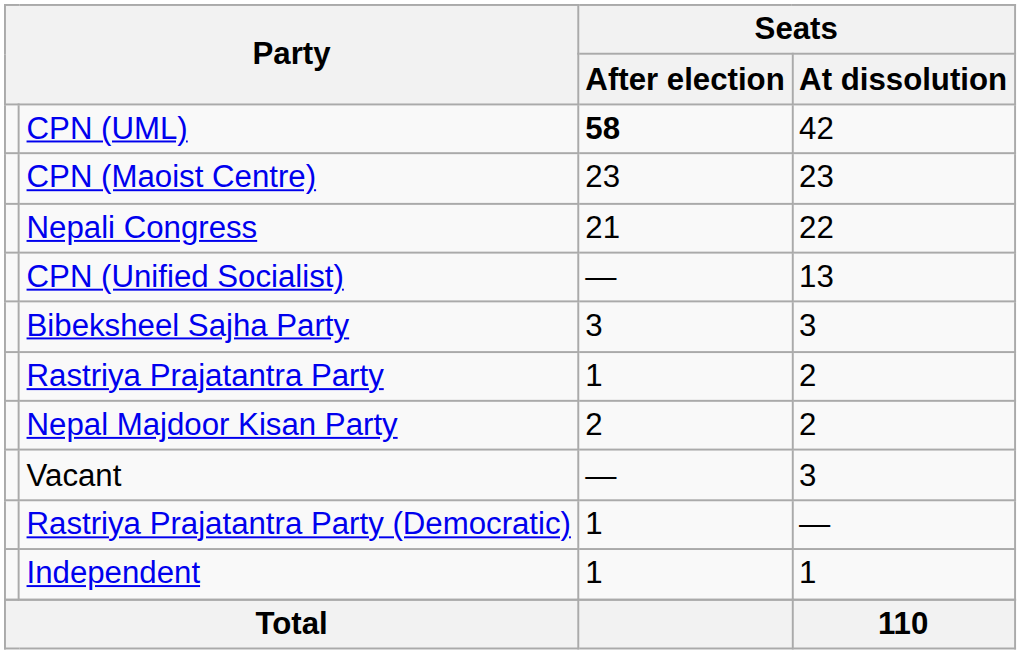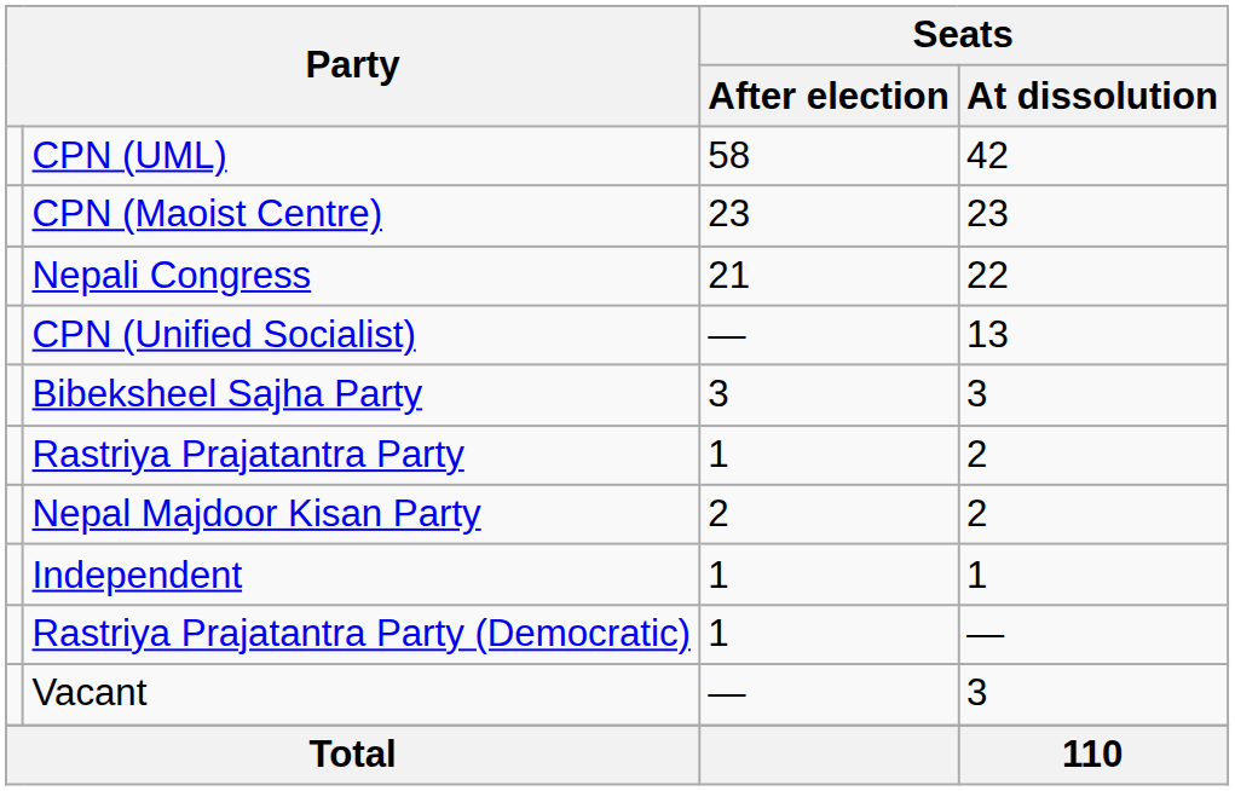CPN (UML) | Seats / After election: bold -> normal
rows swapped: Independent <-> Vacant
